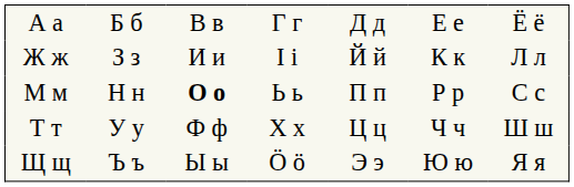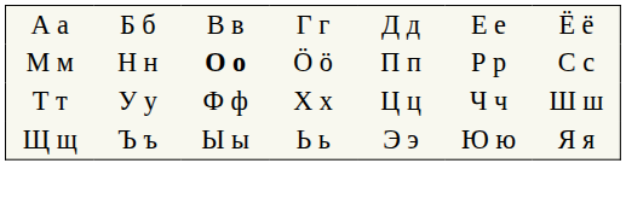- row: Ж ж | З з | И и | І і | Й й | К к | Л л
М м | column 4: Ь ь -> Ӧ ӧ
Щ щ | column 4: Ӧ ӧ -> Ь ь
